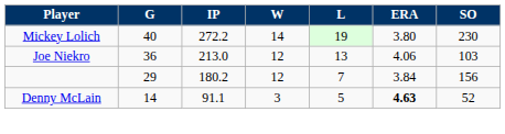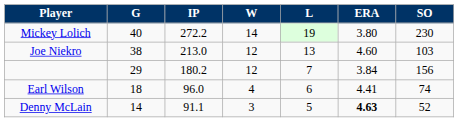Joe Niekro | G: 36 -> 38
Joe Niekro | ERA: 4.06 -> 4.60
+ row: Earl Wilson | 18 | 96.0 | 4 | 6 | 4.41 | 74
